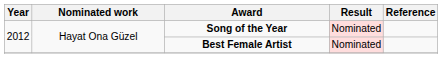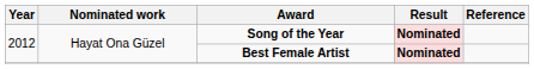Song of the Year | Result: normal -> bold
Best Female Artist | Result: normal -> bold
